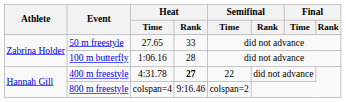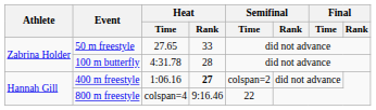100 m butterfly | Heat / Time: 1:06.16 -> 4:31.78
400 m freestyle | Heat / Time: 4:31.78 -> 1:06.16
400 m freestyle | Semifinal / Time: 22 -> colspan=2
800 m freestyle | Semifinal / Time: colspan=2 -> 22
